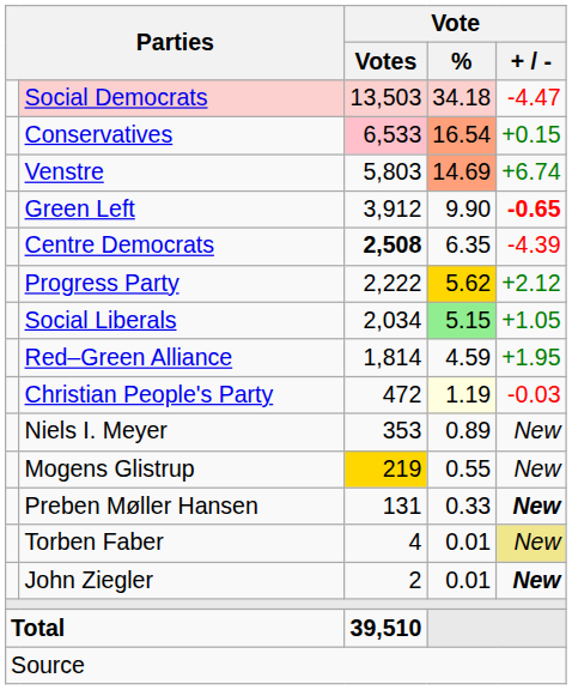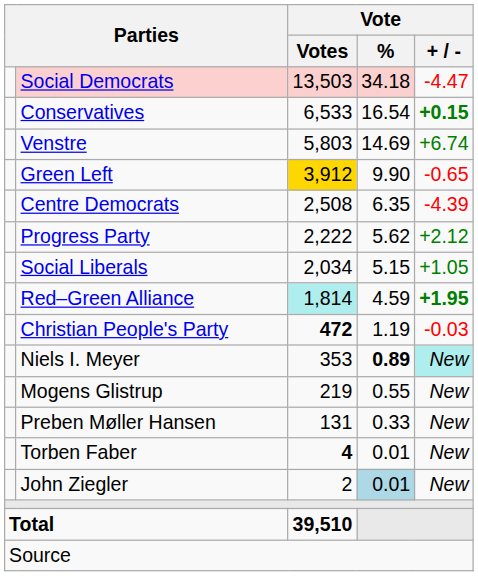Conservatives | Vote / Votes: pink background -> no background
Conservatives | Vote / %: lightsalmon background -> no background
Conservatives | Vote / + / -: normal -> bold
Venstre | Vote / %: lightsalmon background -> no background
Green Left | Vote / Votes: no background -> gold background
Green Left | Vote / + / -: bold -> normal
Centre Democrats | Vote / Votes: bold -> normal
Progress Party | Vote / %: gold background -> no background
Social Liberals | Vote / %: lightgreen background -> no background
Red–Green Alliance | Vote / Votes: no background -> paleturquoise background
Red–Green Alliance | Vote / + / -: normal -> bold
Christian People's Party | Vote / Votes: normal -> bold
Christian People's Party | Vote / %: lightyellow background -> no background
Niels I. Meyer | Vote / %: normal -> bold
Niels I. Meyer | Vote / + / -: no background -> paleturquoise background
Mogens Glistrup | Vote / Votes: gold background -> no background
Preben Møller Hansen | Vote / + / -: bold -> normal
Torben Faber | Vote / Votes: normal -> bold
Torben Faber | Vote / + / -: khaki background -> no background
John Ziegler | Vote / %: no background -> lightblue background
John Ziegler | Vote / + / -: bold -> normal
